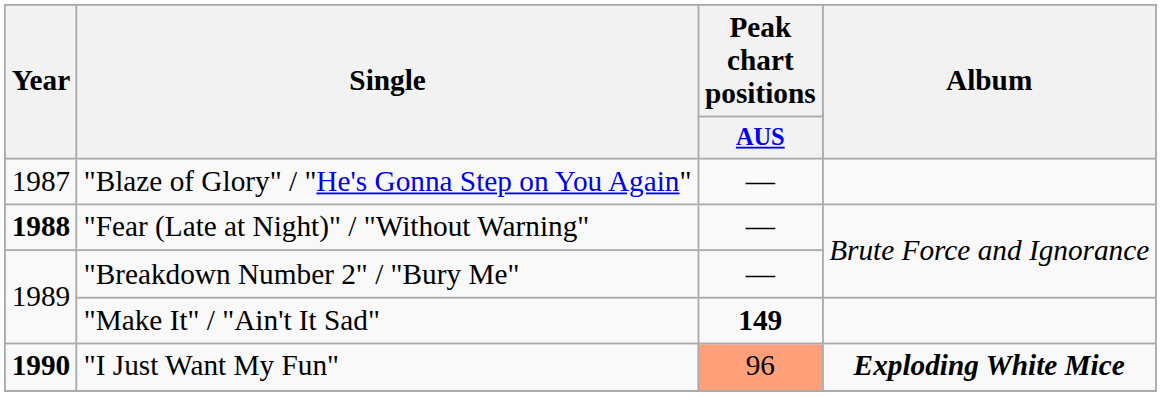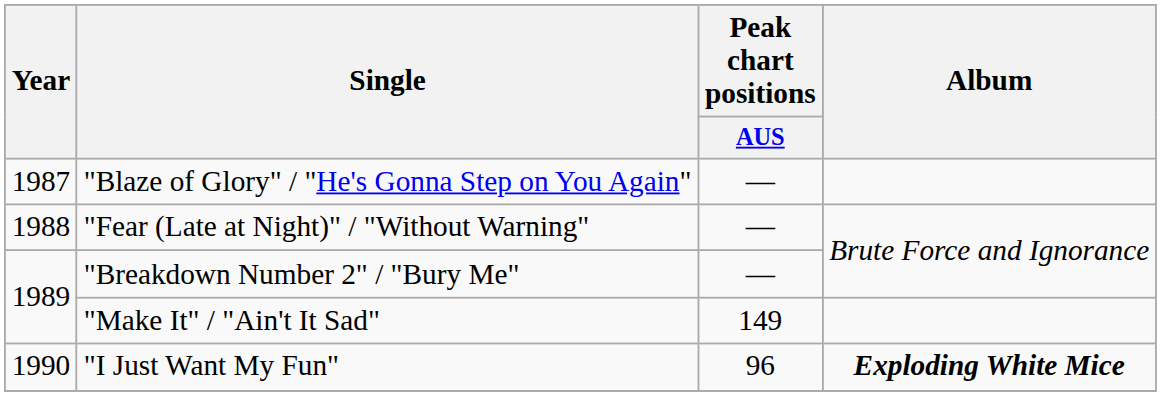"Fear (Late at Night)" / "Without Warning" | Year: bold -> normal
"Make It" / "Ain't It Sad" | Peak chart positions / AUS: bold -> normal
"I Just Want My Fun" | Year: bold -> normal
"I Just Want My Fun" | Peak chart positions / AUS: lightsalmon background -> no background
